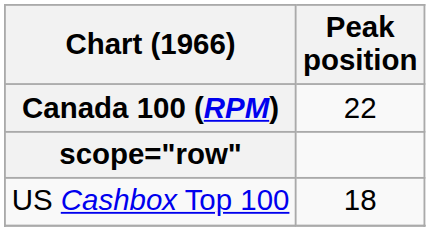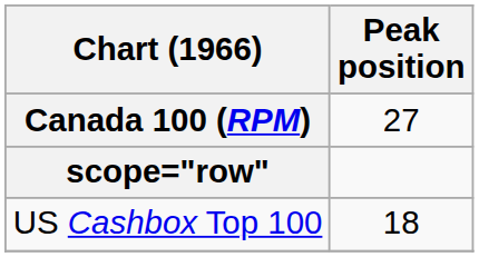Canada 100 (RPM) | Peak position: 22 -> 27
